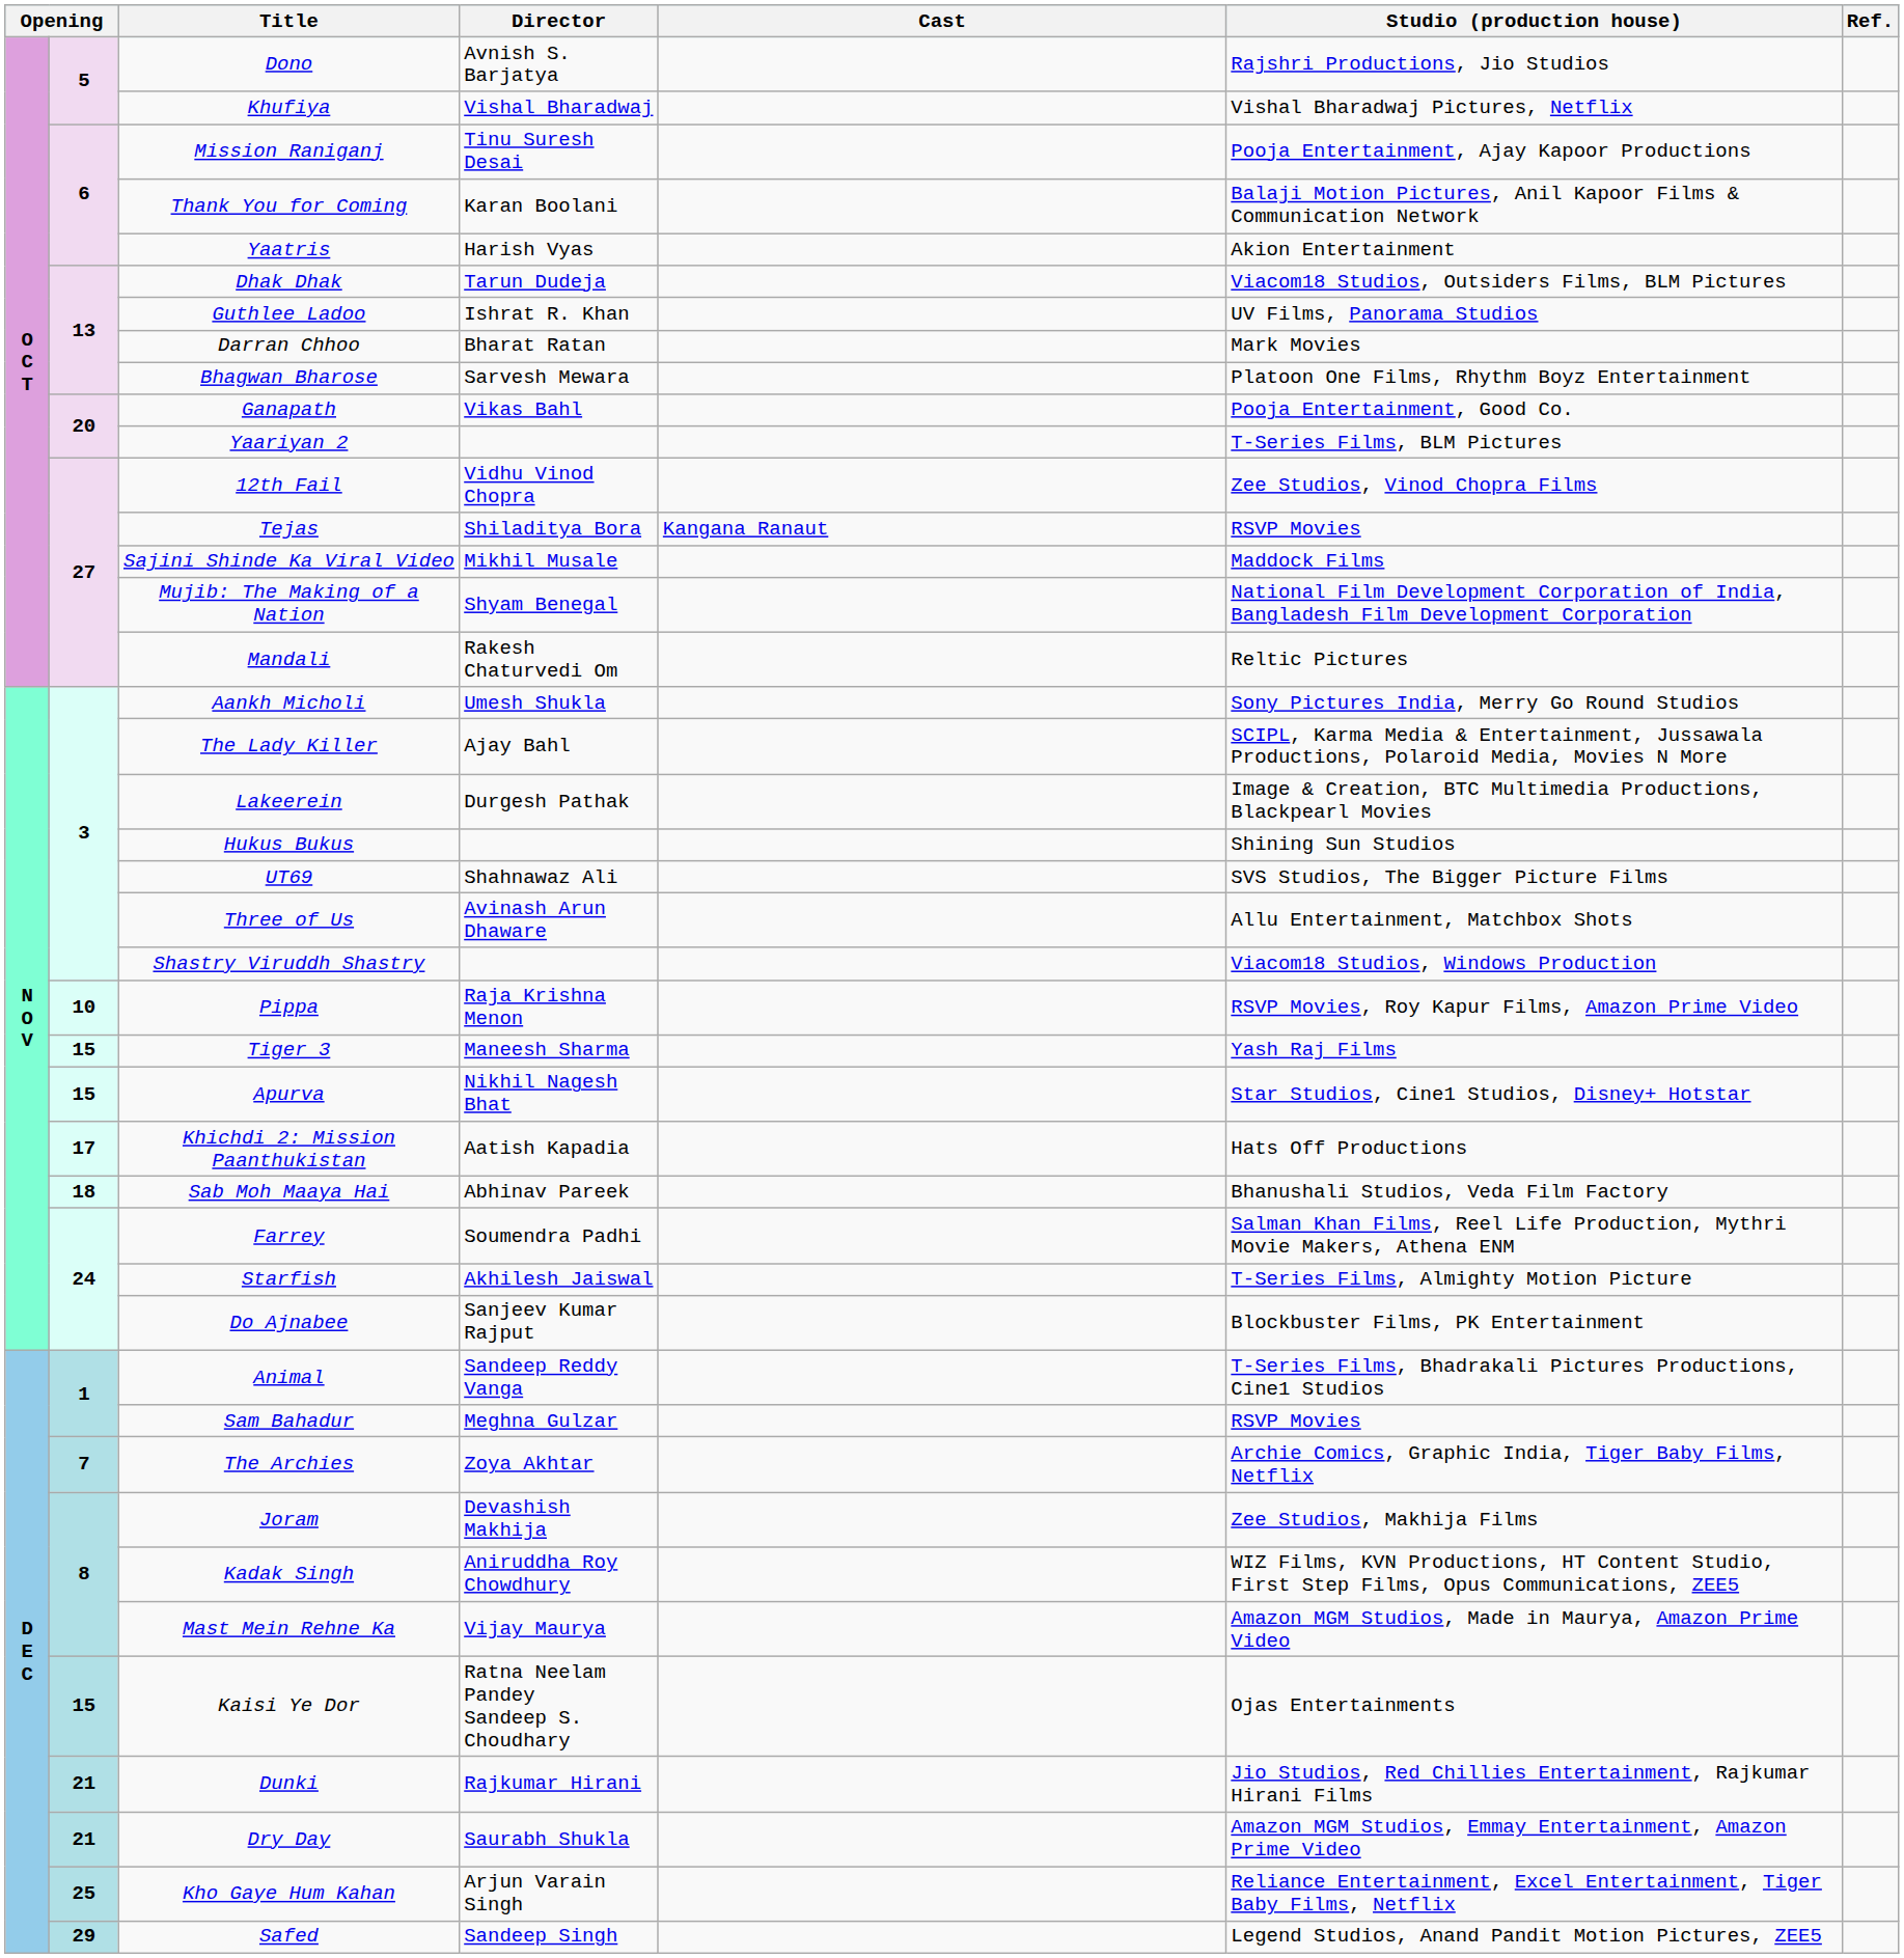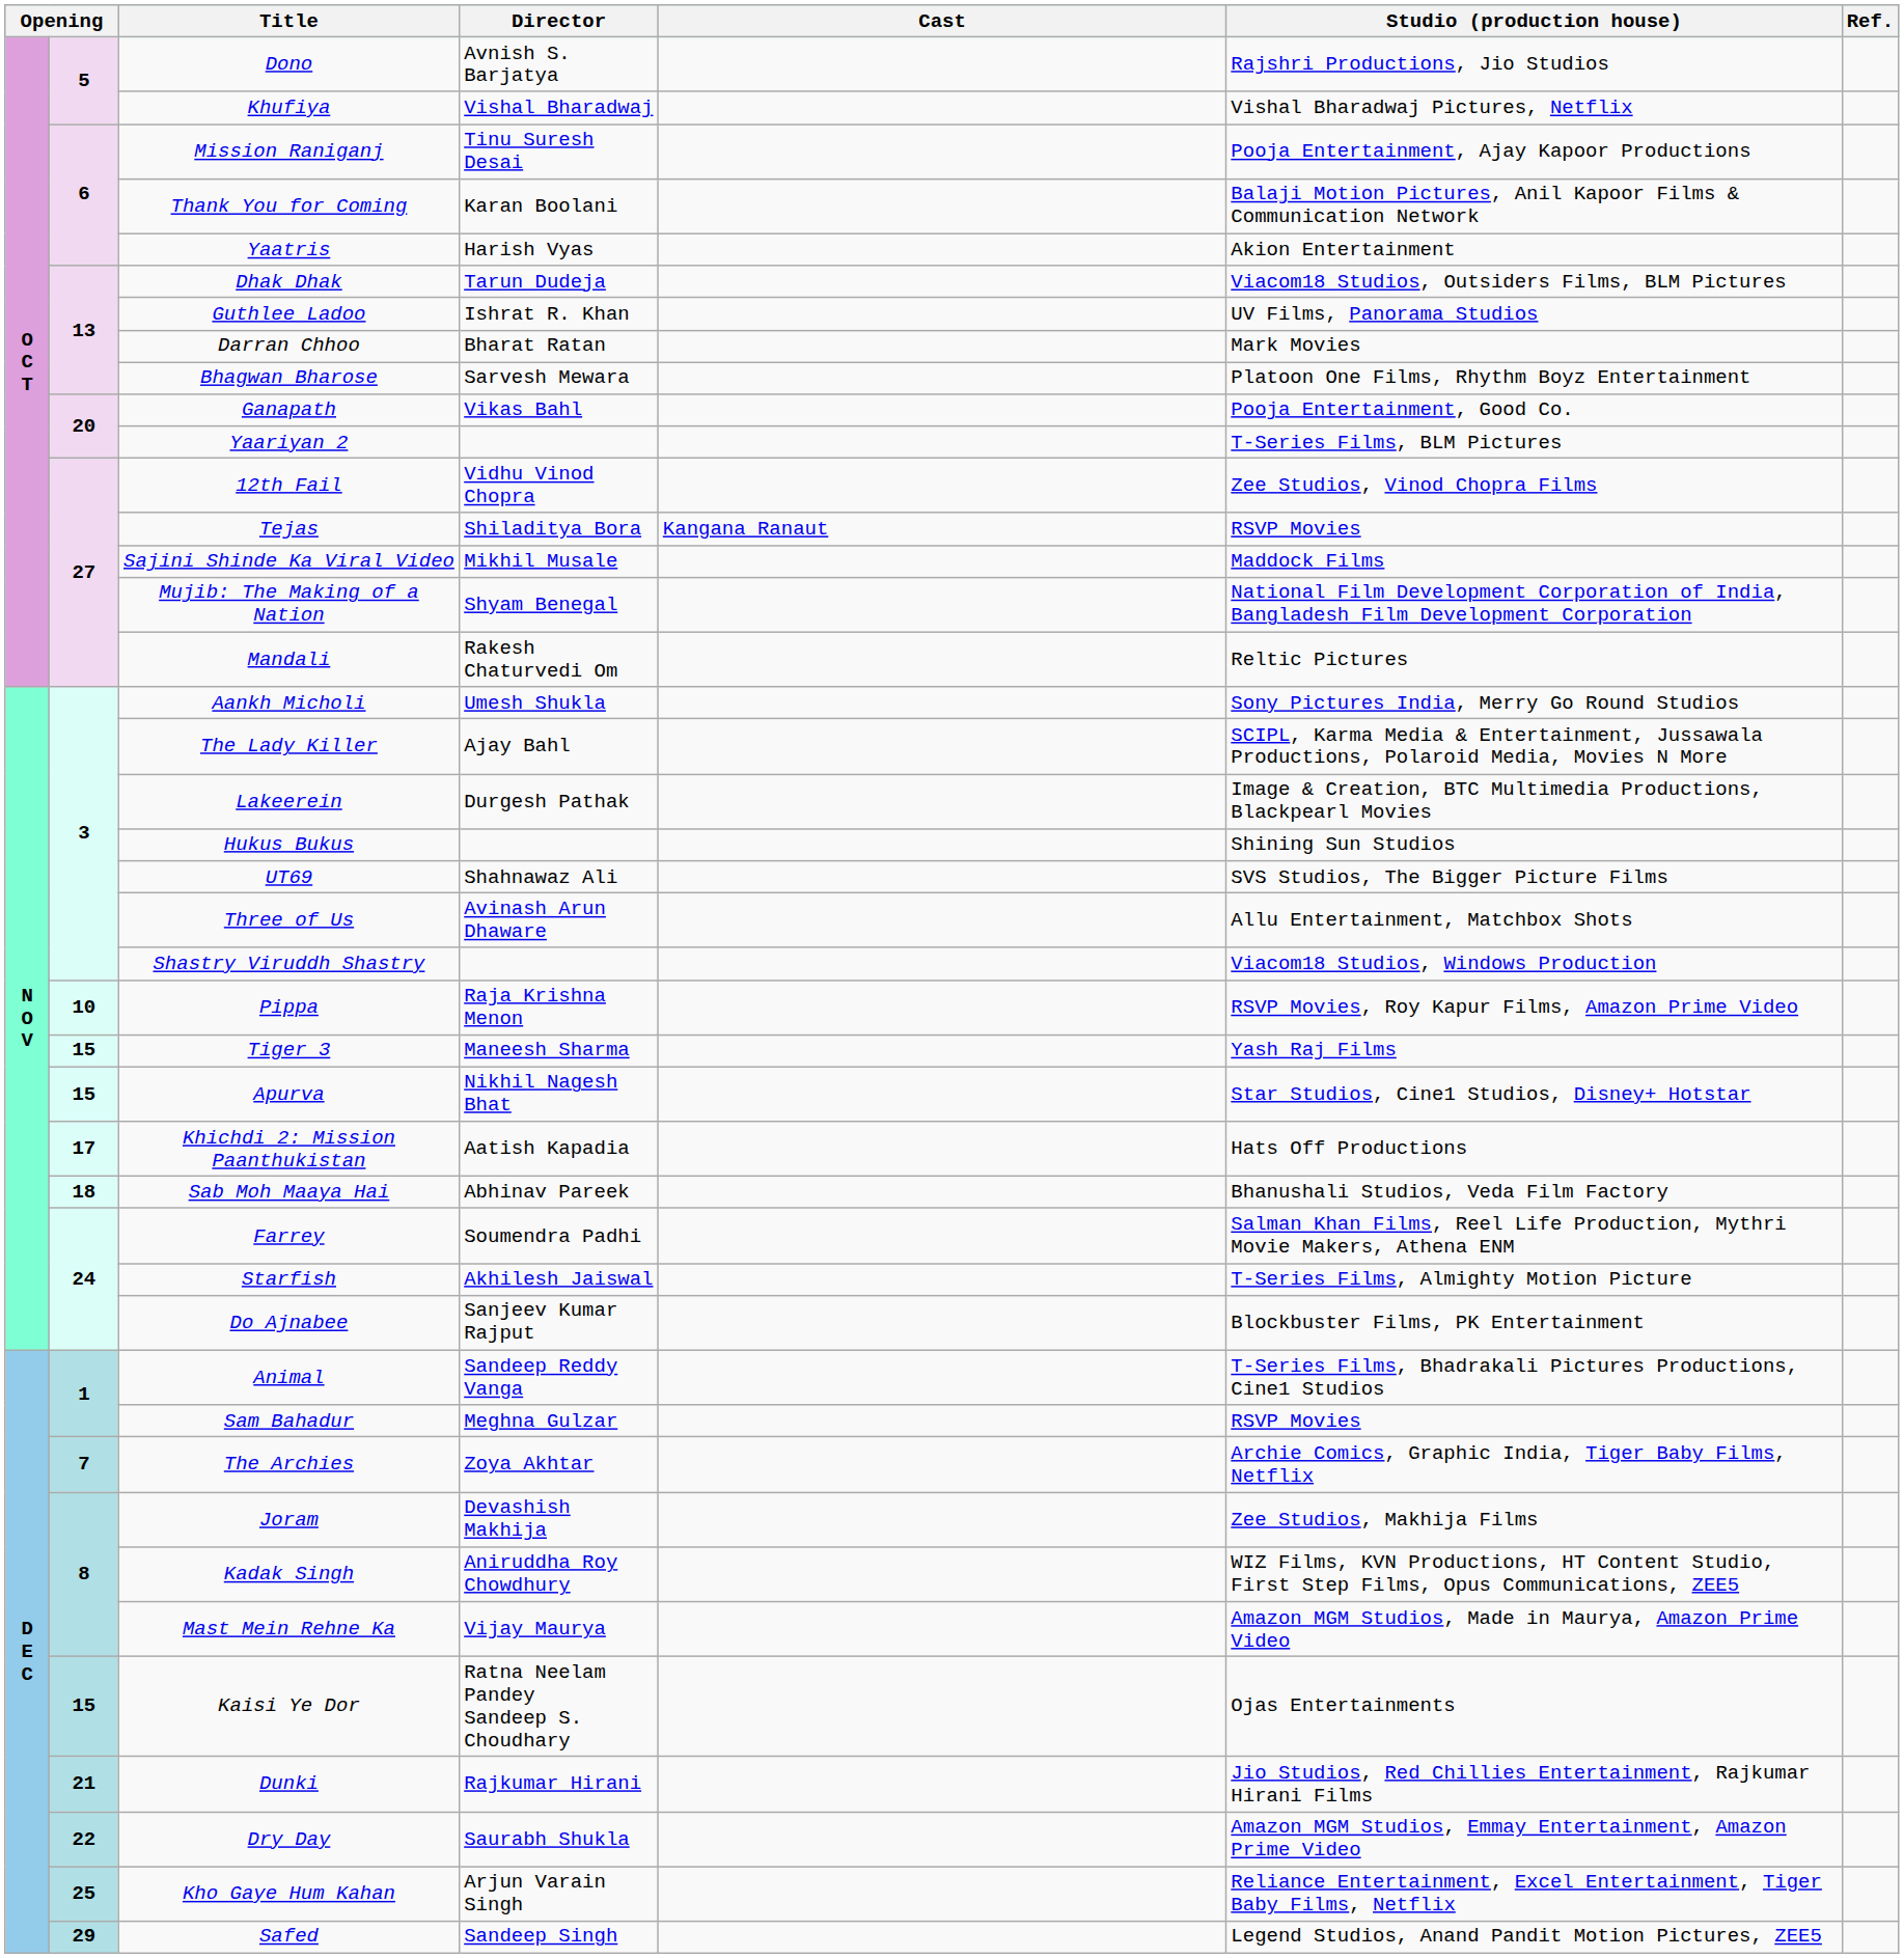Dry Day | column 2: 21 -> 22
